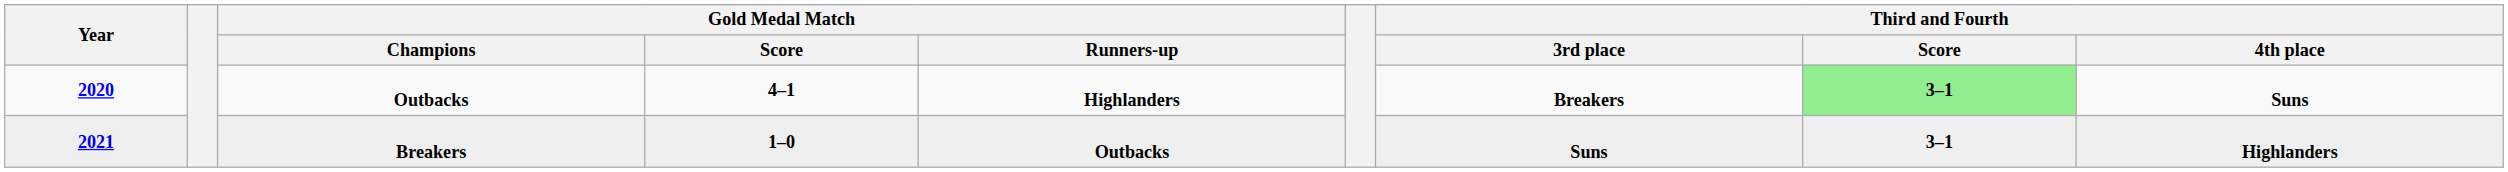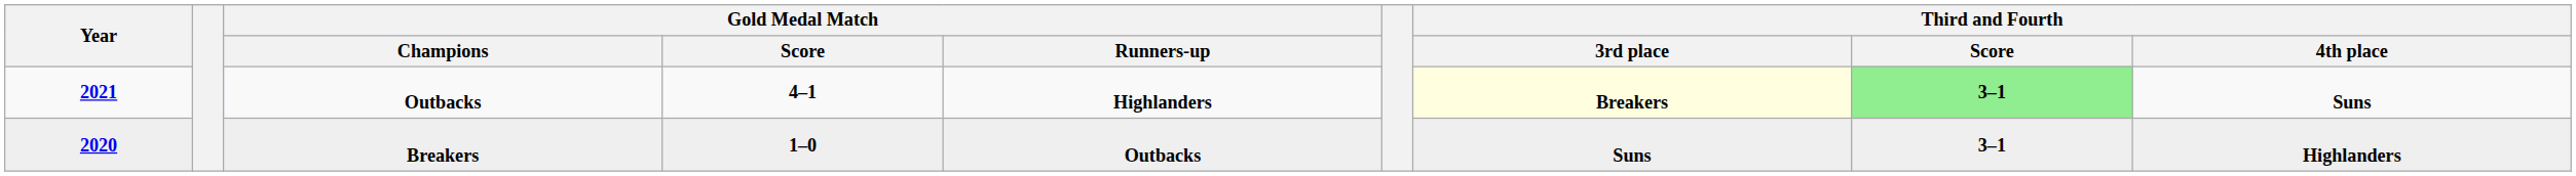row 3 | Year: 2020 -> 2021
row 3 | Third and Fourth / 3rd place: no background -> lightyellow background
row 4 | Year: 2021 -> 2020
